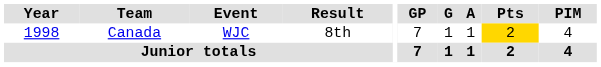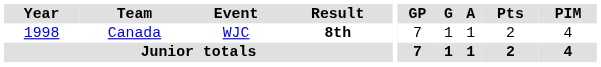Canada | Result: normal -> bold
Canada | Pts: gold background -> no background
